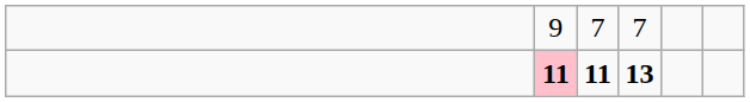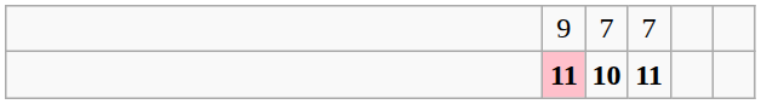row 2 | column 3: 11 -> 10
row 2 | column 4: 13 -> 11
